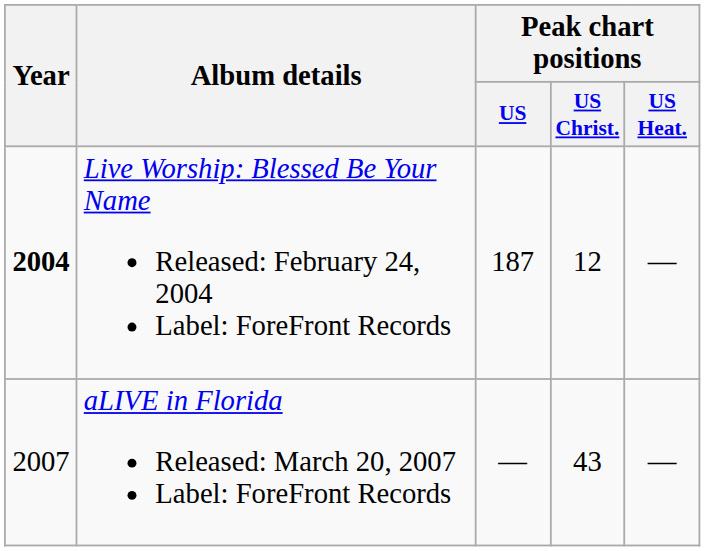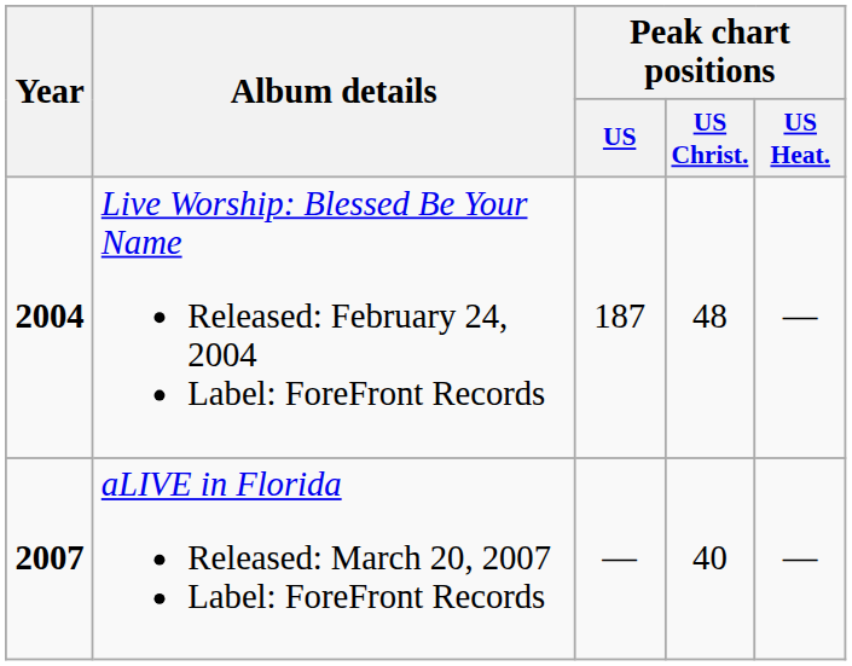row 3 | Peak chart positions / US Christ.: 12 -> 48
row 4 | Year: normal -> bold
row 4 | Peak chart positions / US Christ.: 43 -> 40
